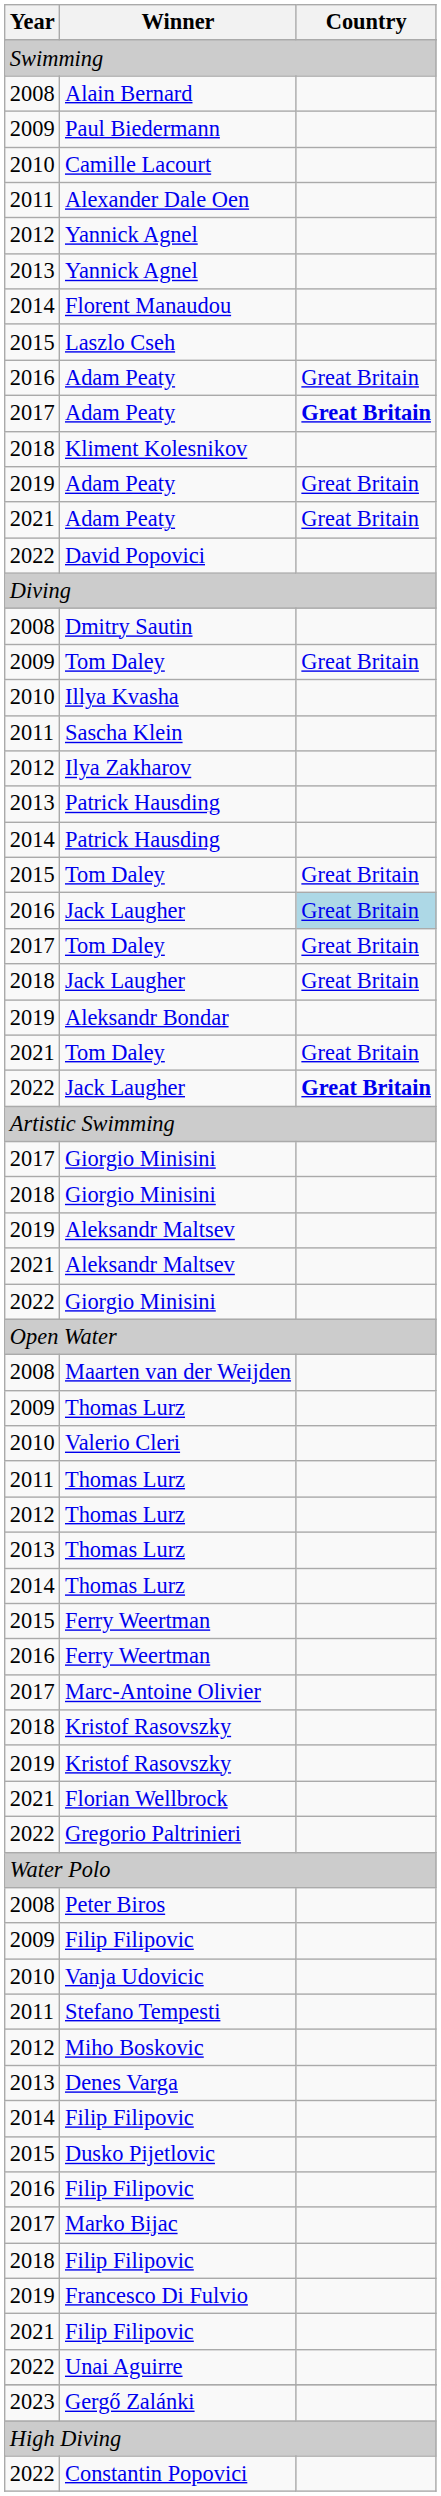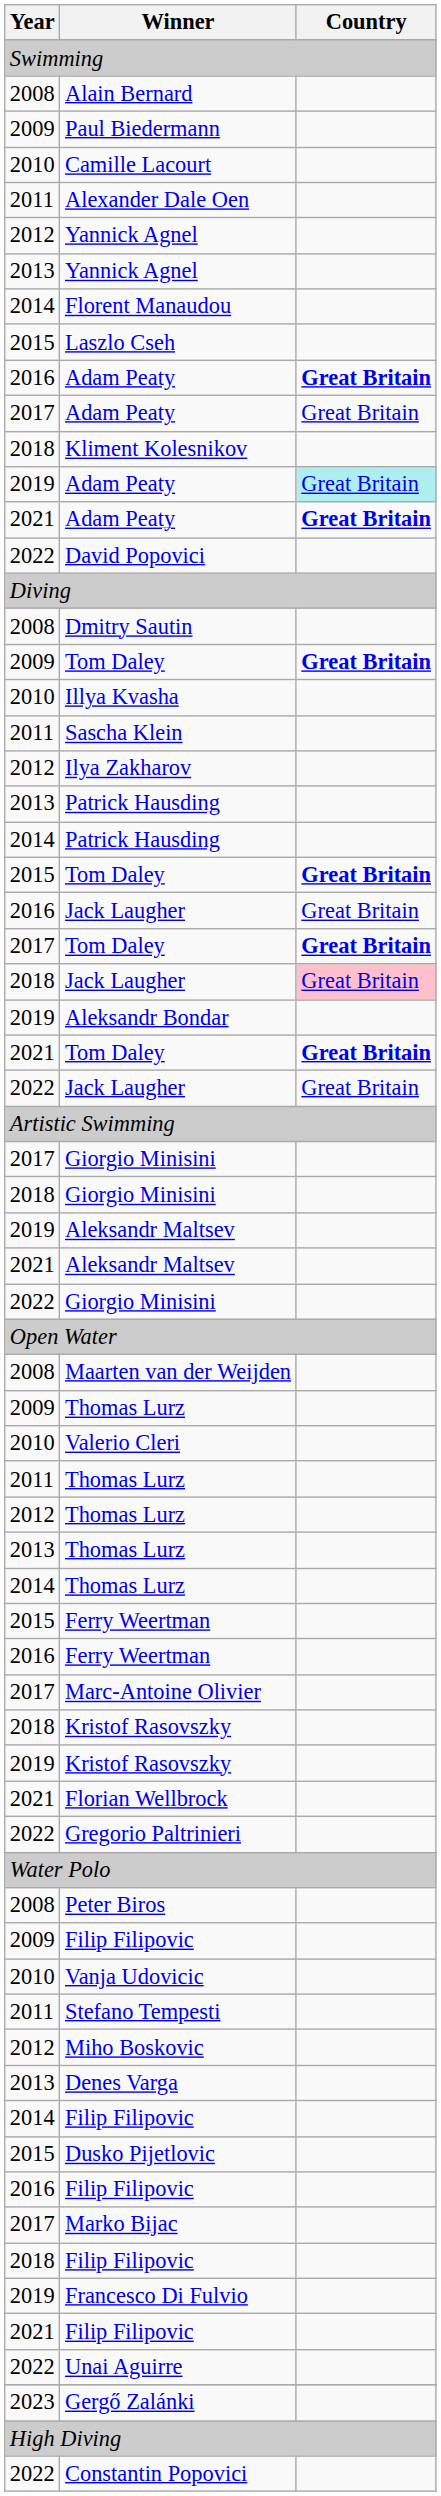2016 / Adam Peaty | Country: normal -> bold
2017 / Adam Peaty | Country: bold -> normal
2019 / Adam Peaty | Country: no background -> paleturquoise background
2021 / Adam Peaty | Country: normal -> bold
2009 / Tom Daley | Country: normal -> bold
2015 / Tom Daley | Country: normal -> bold
2016 / Jack Laugher | Country: lightblue background -> no background
2017 / Tom Daley | Country: normal -> bold
2018 / Jack Laugher | Country: no background -> pink background
2021 / Tom Daley | Country: normal -> bold
2022 / Jack Laugher | Country: bold -> normal
